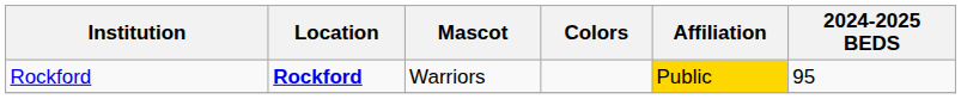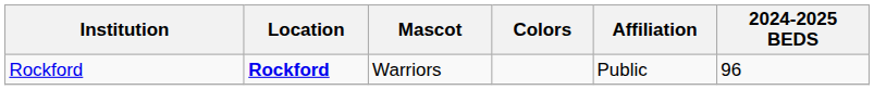row 2 | Affiliation: gold background -> no background
row 2 | 2024-2025 BEDS: 95 -> 96
